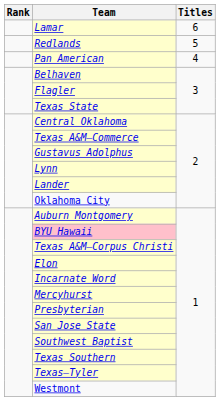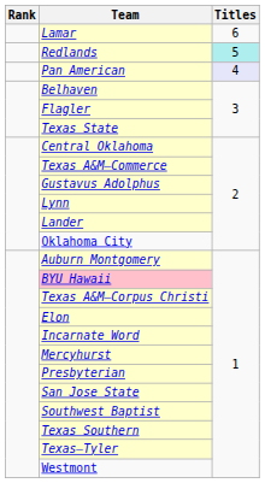Redlands | Titles: no background -> paleturquoise background
Pan American | Titles: no background -> lavender background
